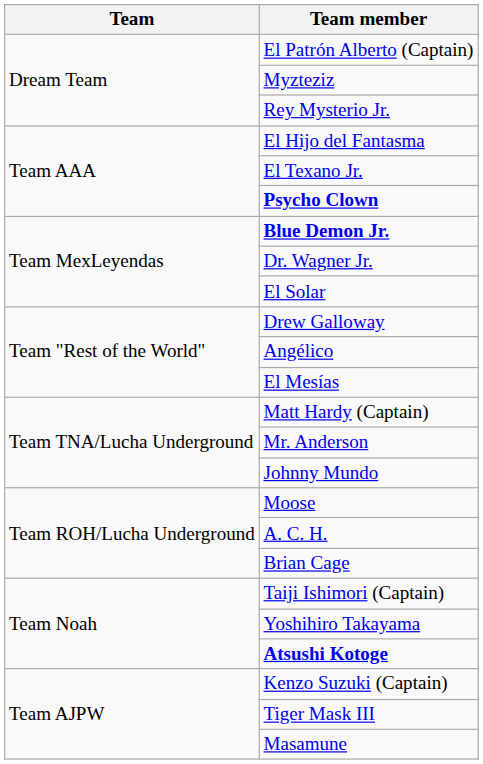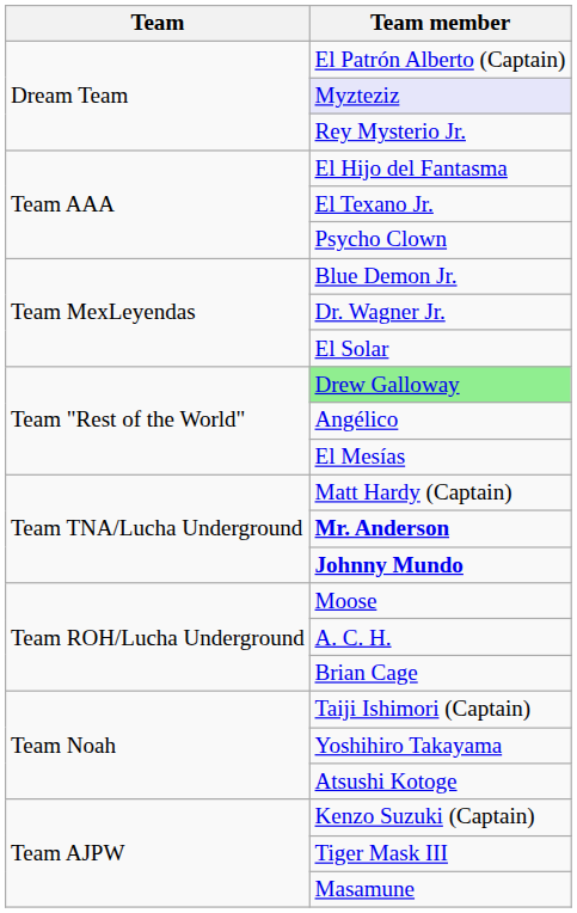Myzteziz | Team member: no background -> lavender background
Psycho Clown | Team member: bold -> normal
Blue Demon Jr. | Team member: bold -> normal
Drew Galloway | Team member: no background -> lightgreen background
Mr. Anderson | Team member: normal -> bold
Johnny Mundo | Team member: normal -> bold
Atsushi Kotoge | Team member: bold -> normal
